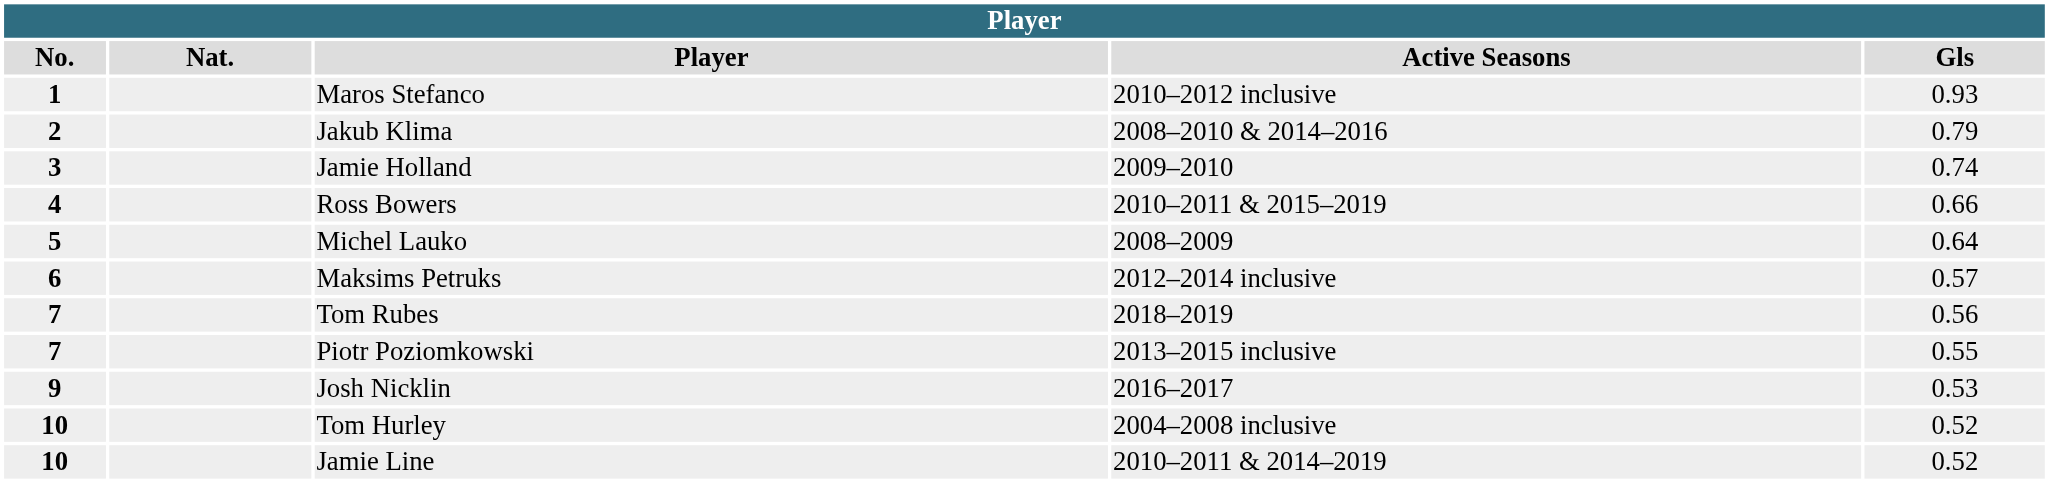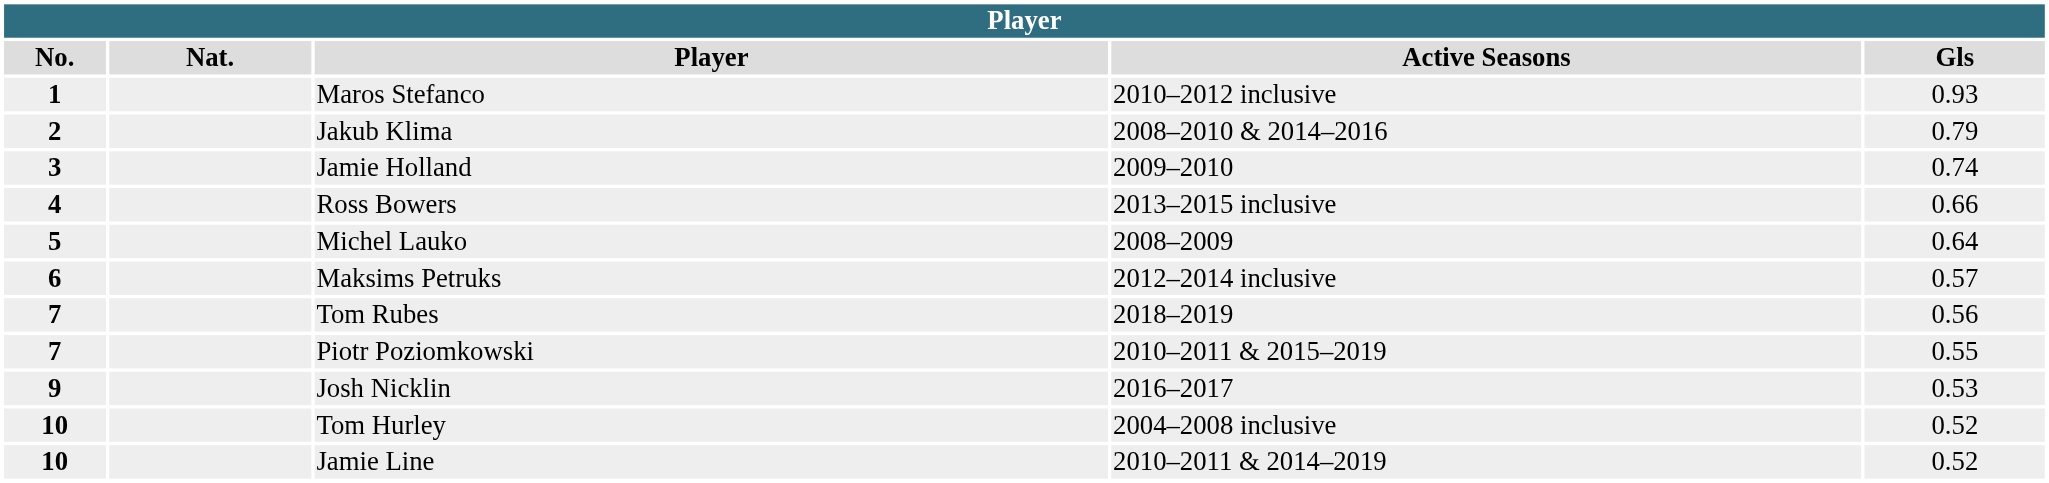Ross Bowers | Active Seasons: 2010–2011 & 2015–2019 -> 2013–2015 inclusive
Piotr Poziomkowski | Active Seasons: 2013–2015 inclusive -> 2010–2011 & 2015–2019
